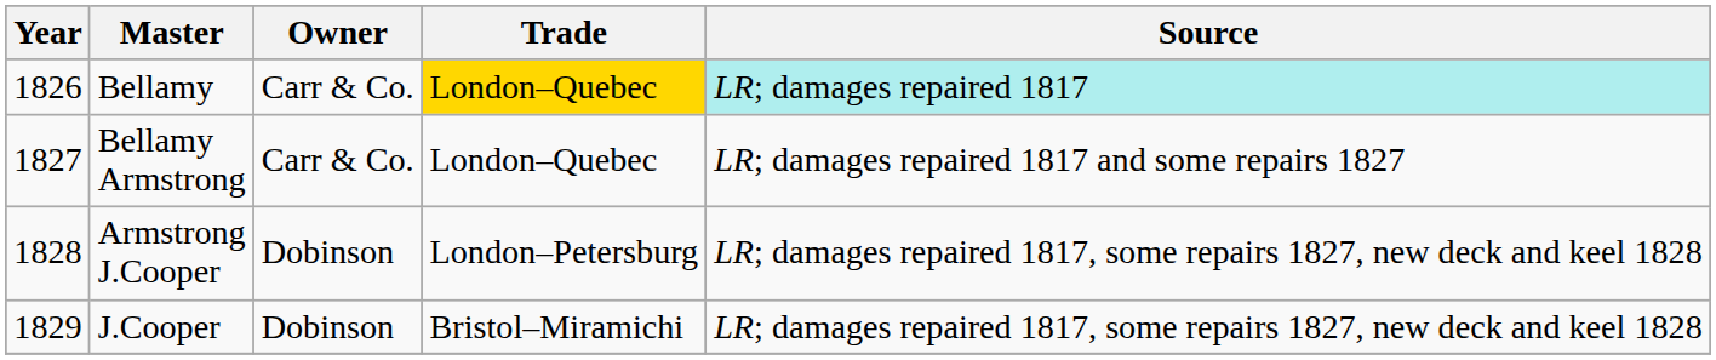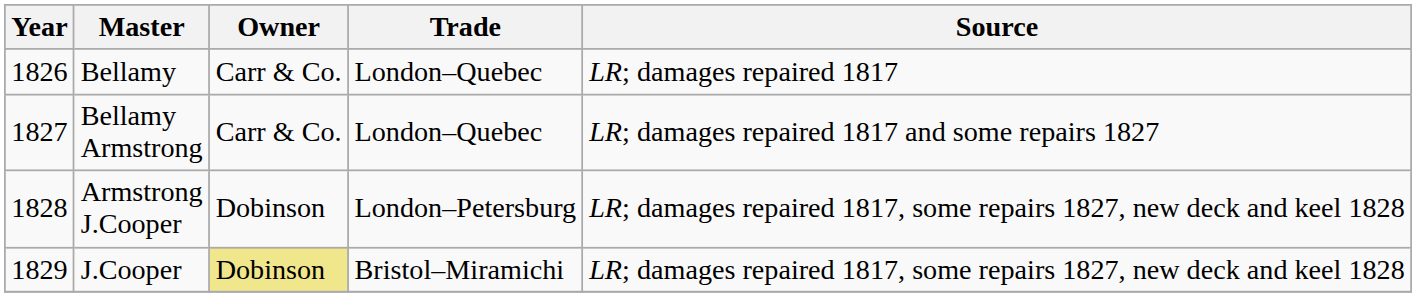Bellamy | Trade: gold background -> no background
Bellamy | Source: paleturquoise background -> no background
J.Cooper | Owner: no background -> khaki background
